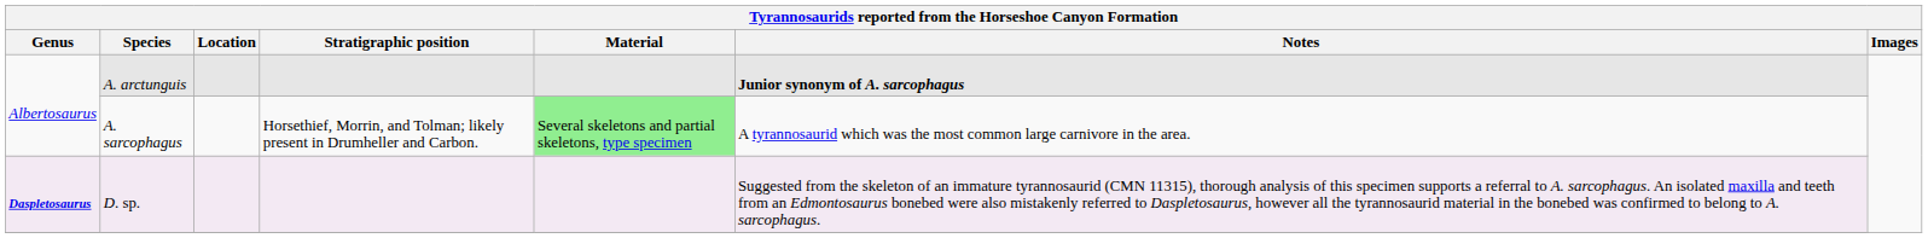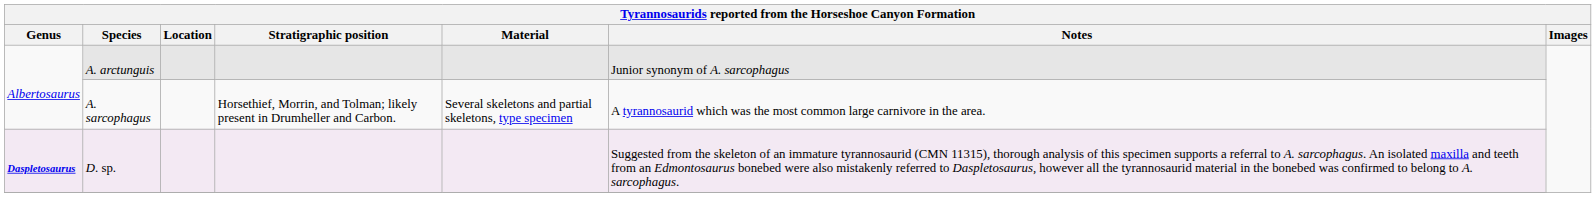A. arctunguis | Notes: bold -> normal
A. sarcophagus | Material: lightgreen background -> no background
